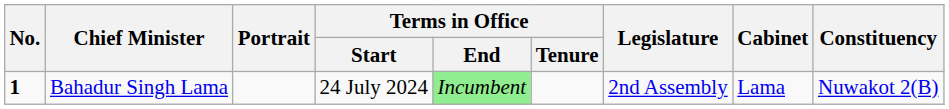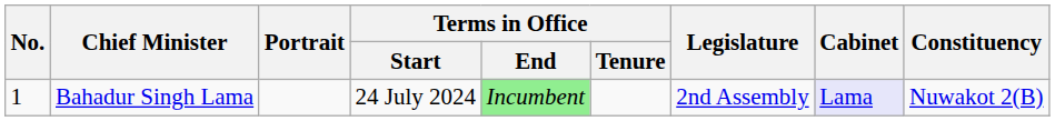Bahadur Singh Lama | No.: bold -> normal
Bahadur Singh Lama | Cabinet: no background -> lavender background
